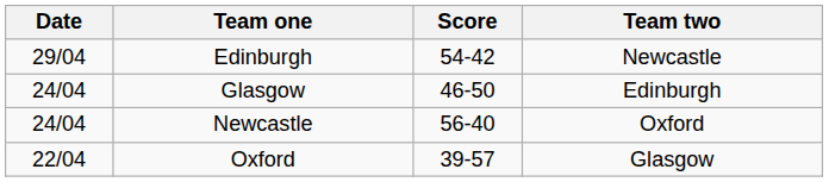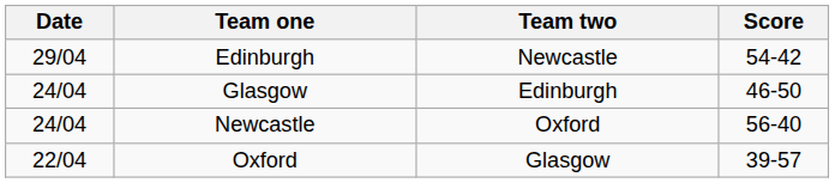columns swapped: Score <-> Team two
